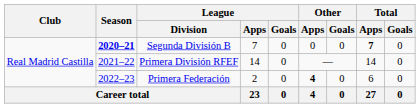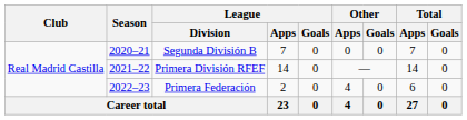Segunda División B | Season: bold -> normal
Segunda División B | Total / Apps: bold -> normal
Primera Federación | Other / Apps: bold -> normal
